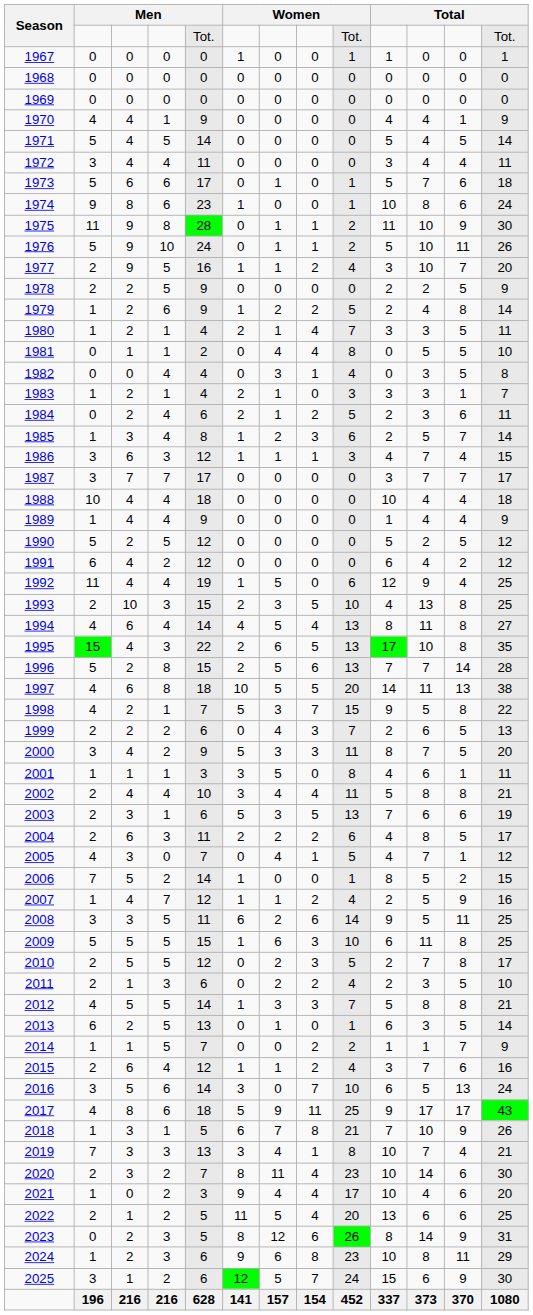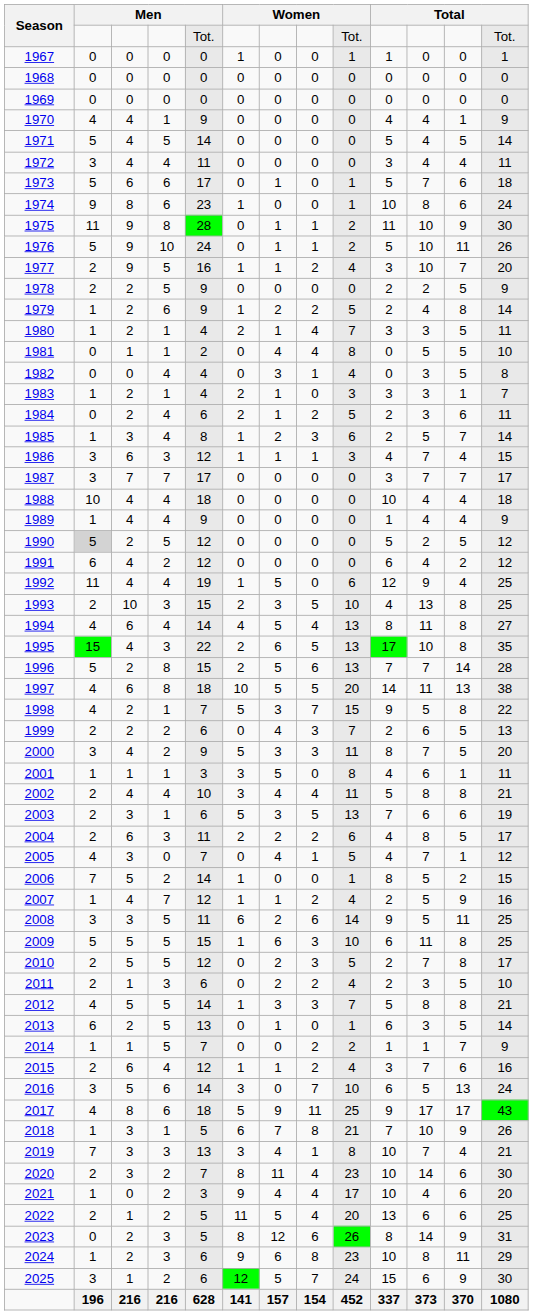1990 | column 2: no background -> lightgrey background
